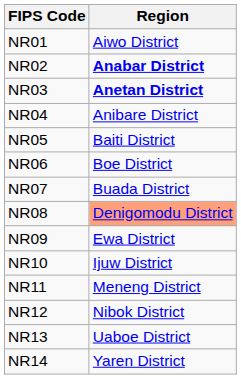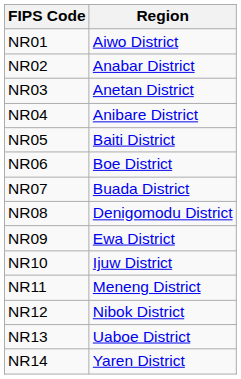NR02 | Region: bold -> normal
NR03 | Region: bold -> normal
NR08 | Region: lightsalmon background -> no background
